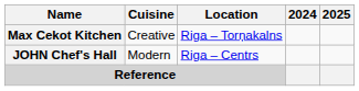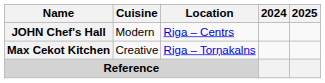rows swapped: JOHN Chef's Hall <-> Max Cekot Kitchen
